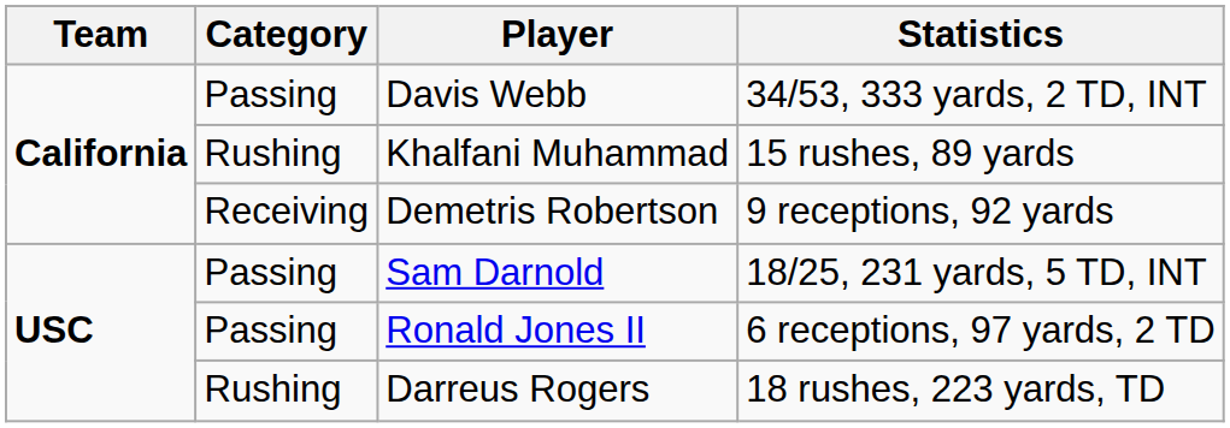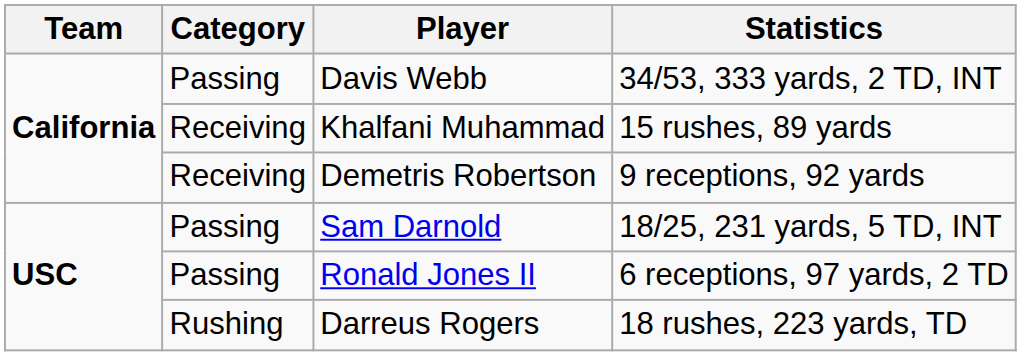Khalfani Muhammad | Category: Rushing -> Receiving
